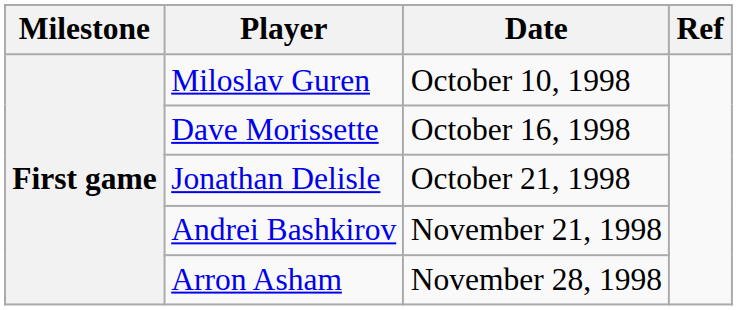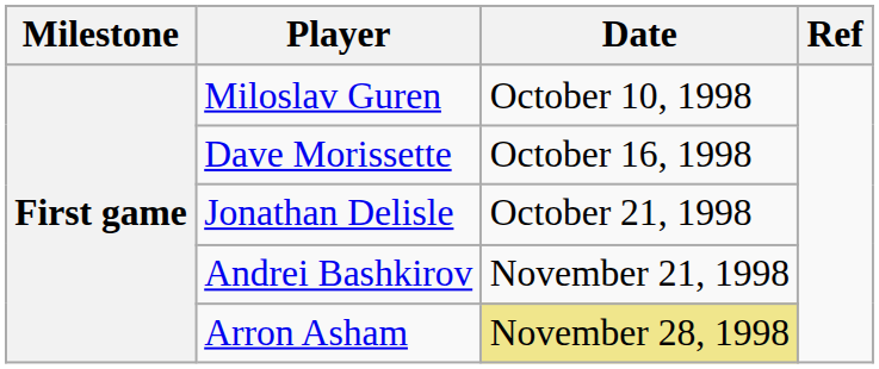Arron Asham | Date: no background -> khaki background
